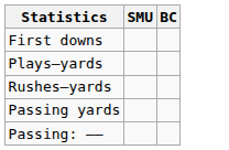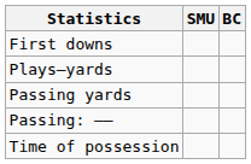- row: Rushes–yards
+ row: Time of possession
